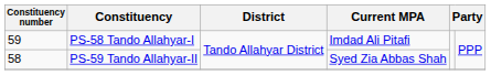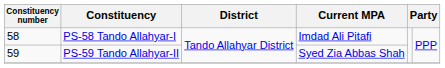PS-58 Tando Allahyar-I | Constituency number: 59 -> 58
PS-59 Tando Allahyar-II | Constituency number: 58 -> 59
